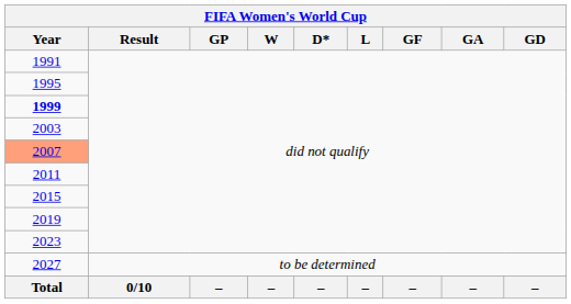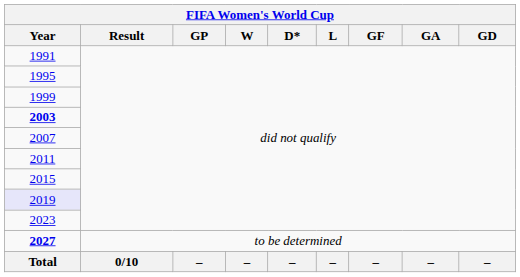1999 | Year: bold -> normal
2003 | Year: normal -> bold
2007 | Year: lightsalmon background -> no background
2019 | Year: no background -> lavender background
2027 | Year: normal -> bold
